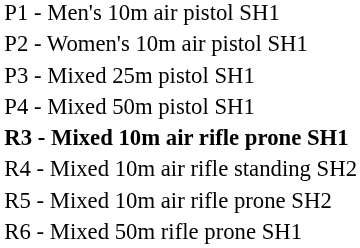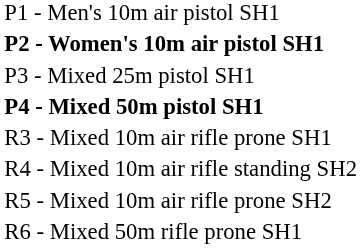P2 - Women's 10m air pistol SH1 | column 1: normal -> bold
P4 - Mixed 50m pistol SH1 | column 1: normal -> bold
R3 - Mixed 10m air rifle prone SH1 | column 1: bold -> normal
